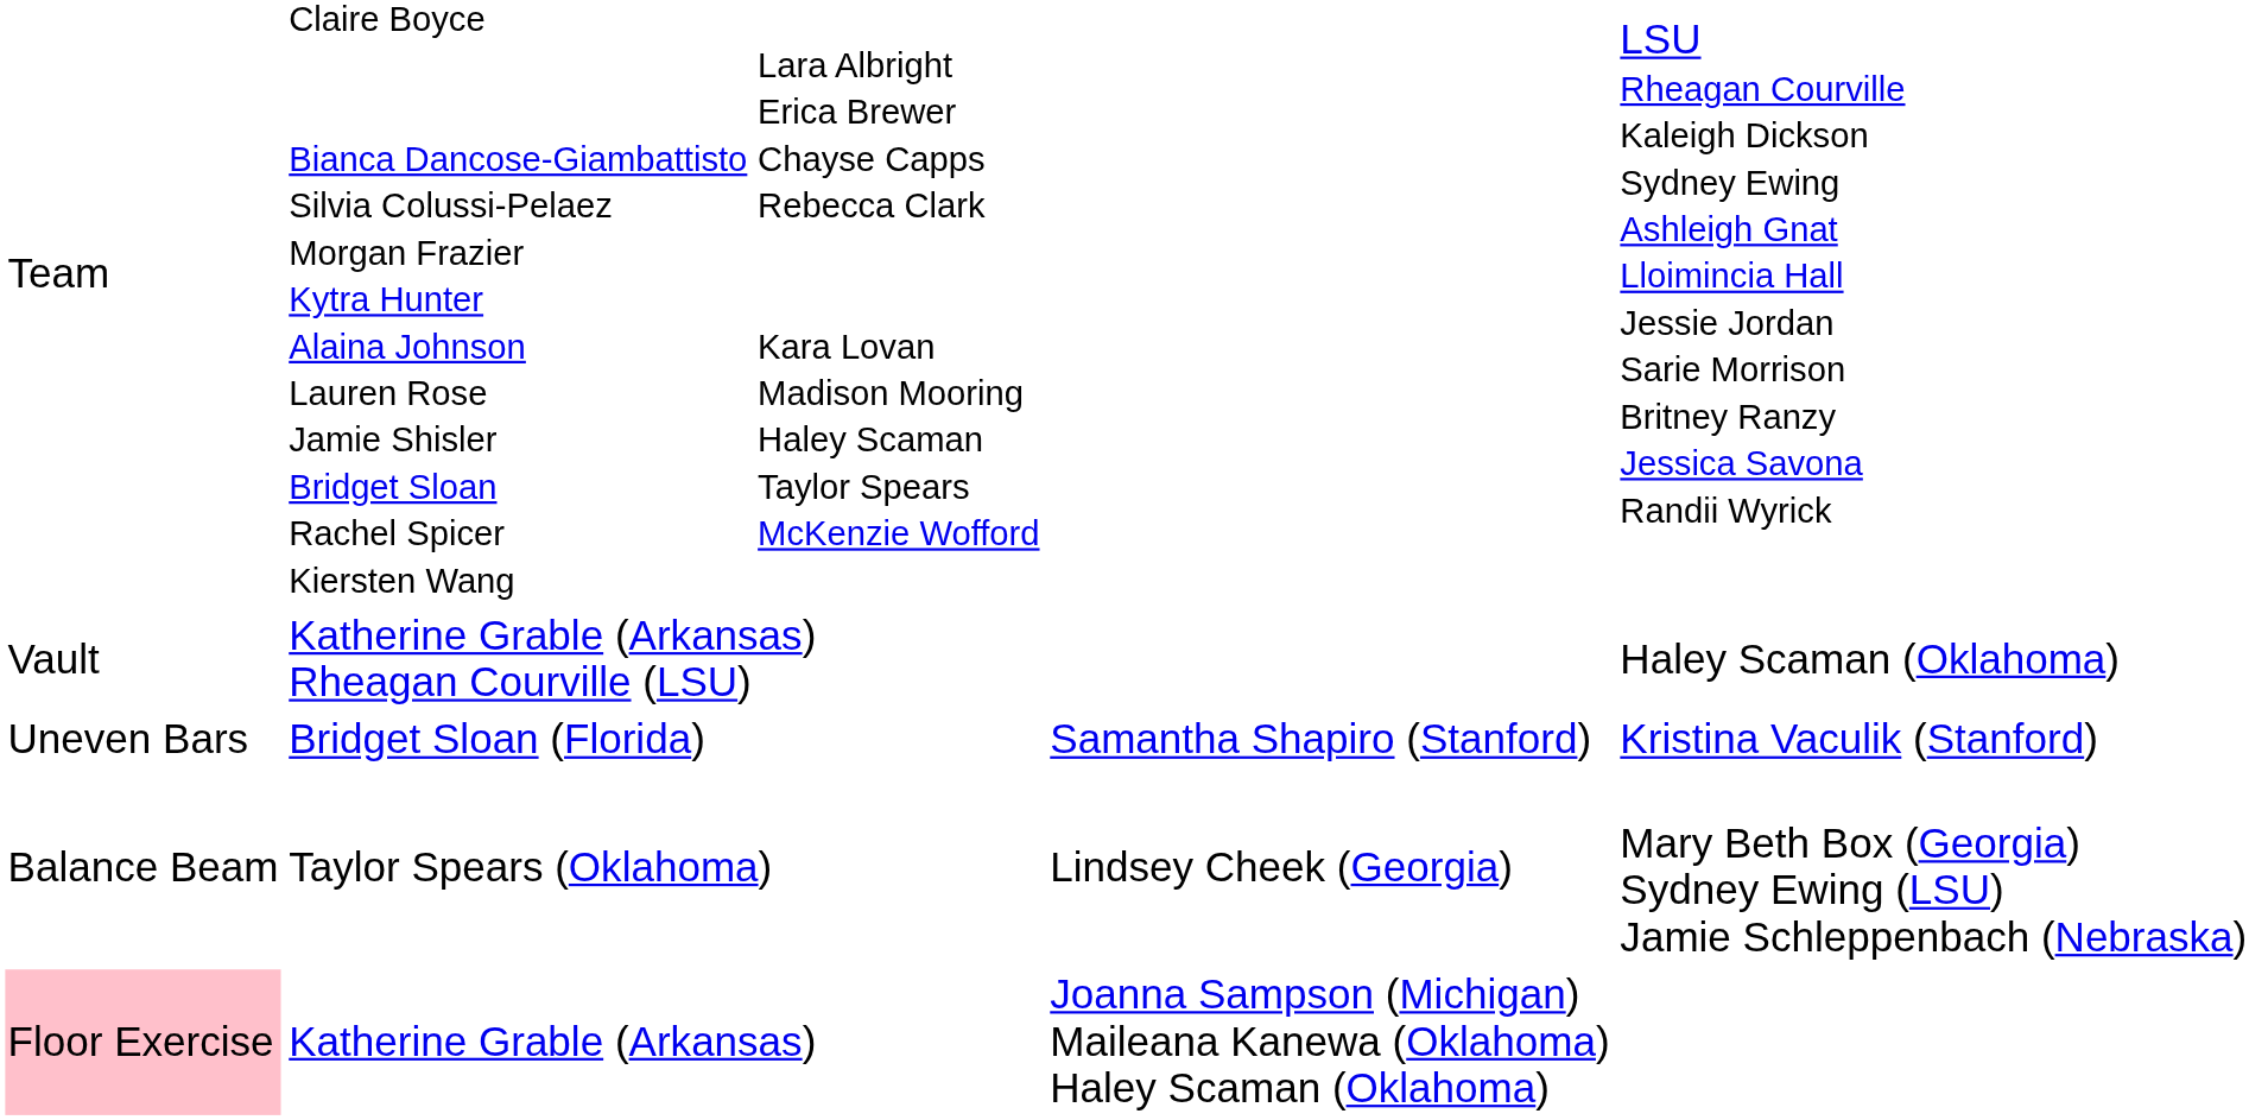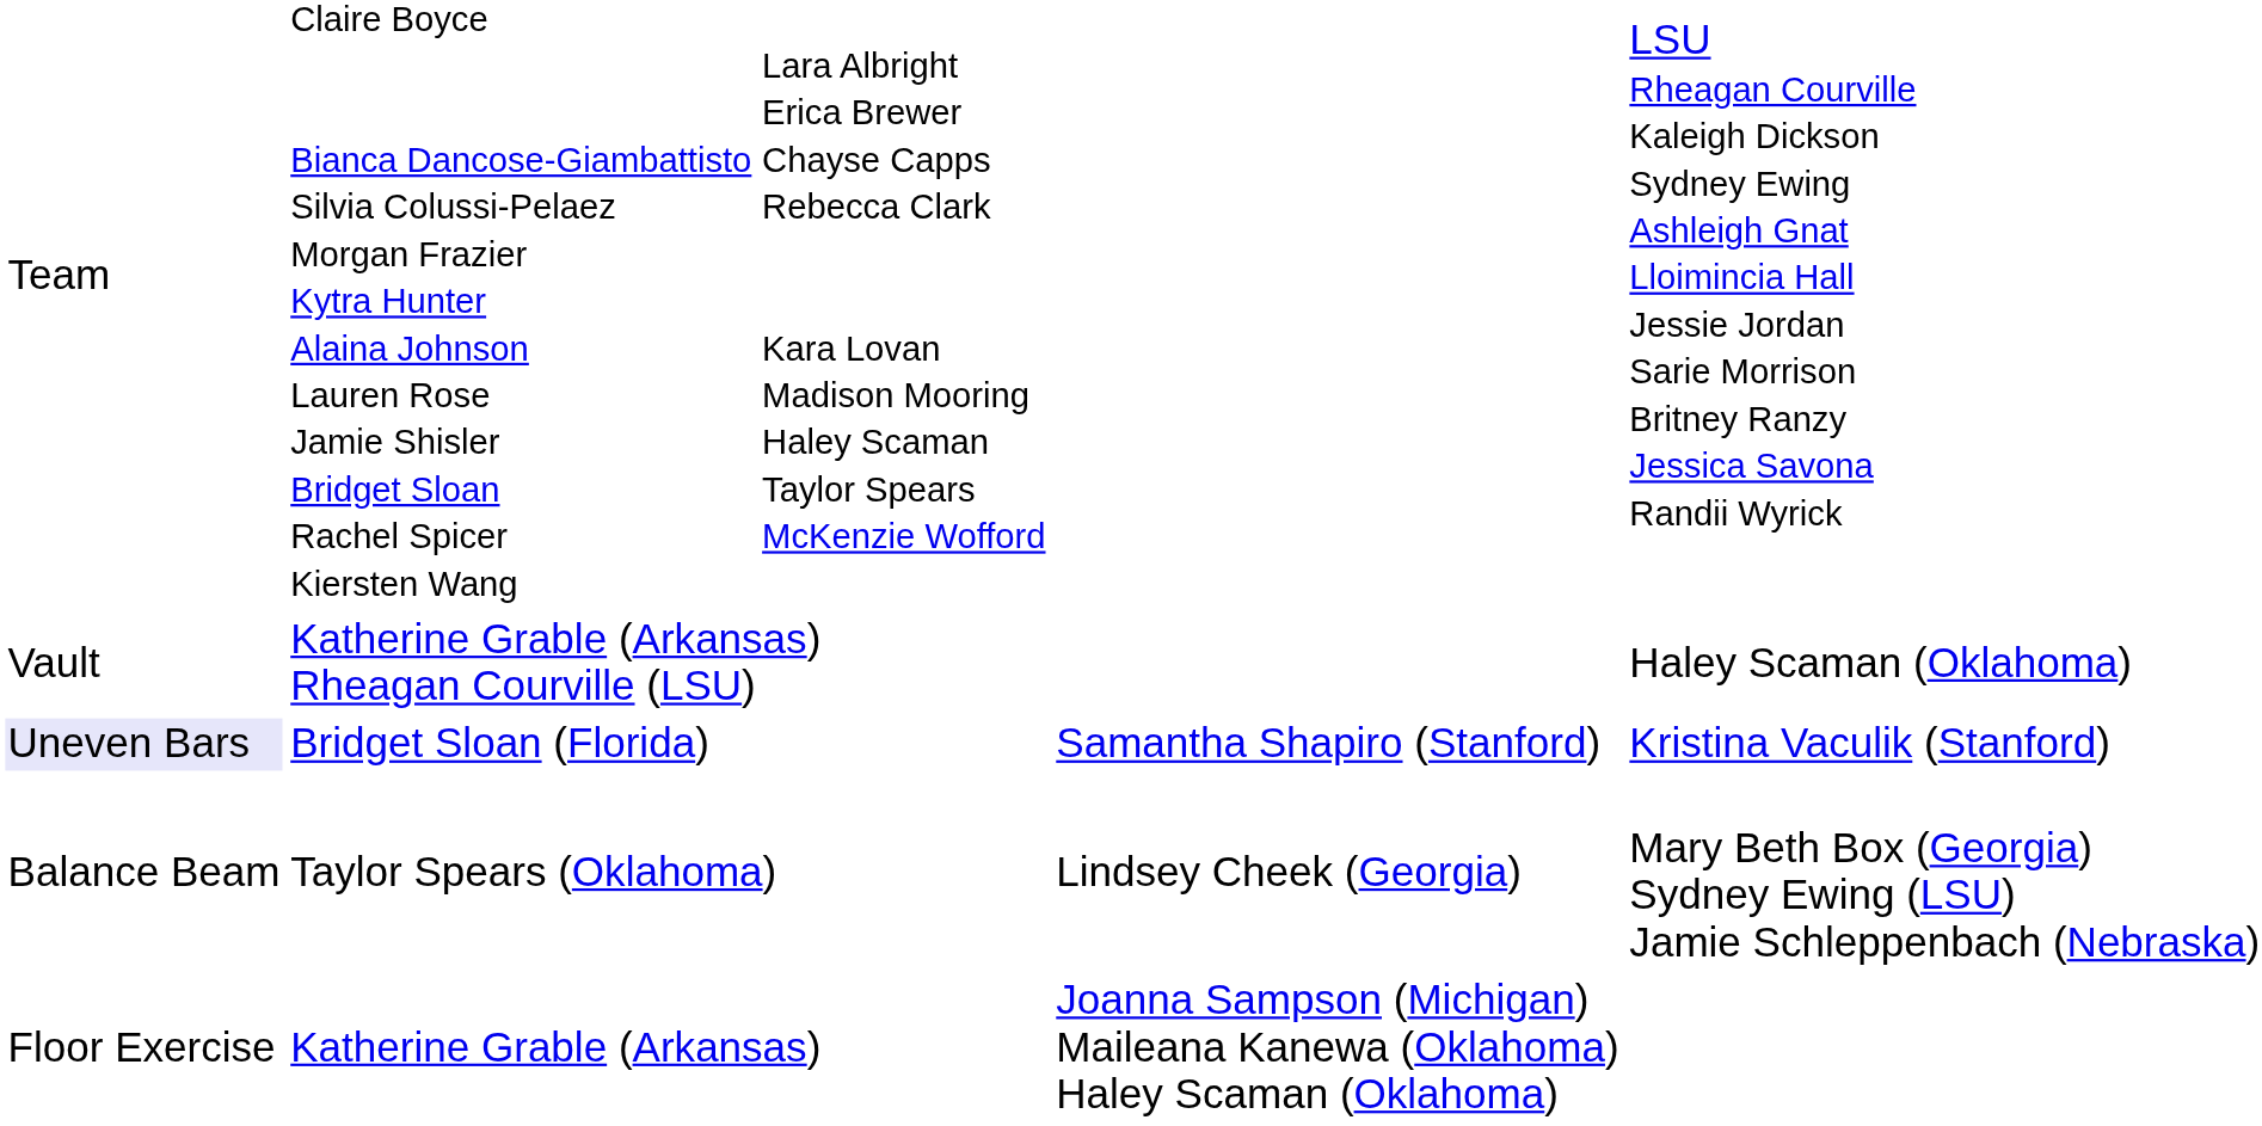Uneven Bars | column 1: no background -> lavender background
Floor Exercise | column 1: pink background -> no background
